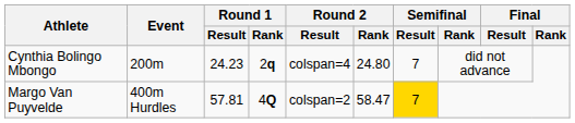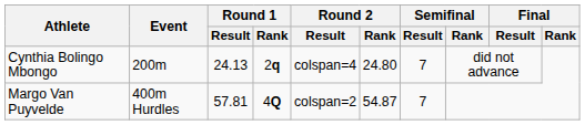Cynthia Bolingo Mbongo | Round 1 / Result: 24.23 -> 24.13
Margo Van Puyvelde | Round 2 / Rank: 58.47 -> 54.87
Margo Van Puyvelde | Semifinal / Result: gold background -> no background
